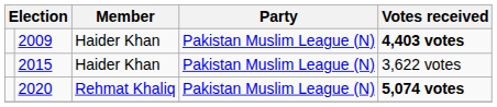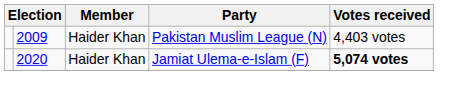2009 | Votes received: bold -> normal
- row: 2015 | Haider Khan | Pakistan Muslim League (N) | 3,622 votes
2020 | Member: Rehmat Khaliq -> Haider Khan
2020 | Party: Pakistan Muslim League (N) -> Jamiat Ulema-e-Islam (F)
